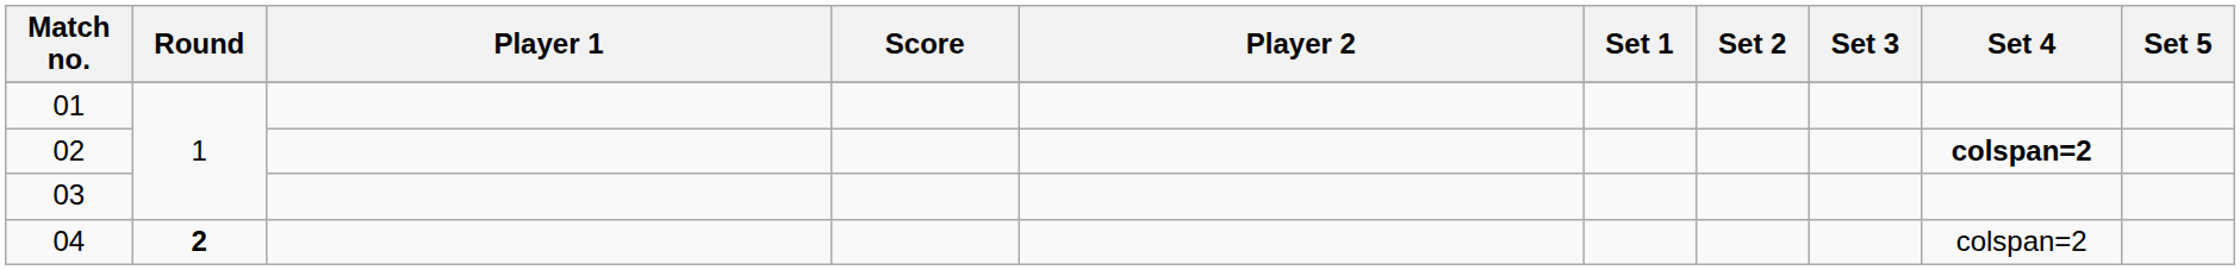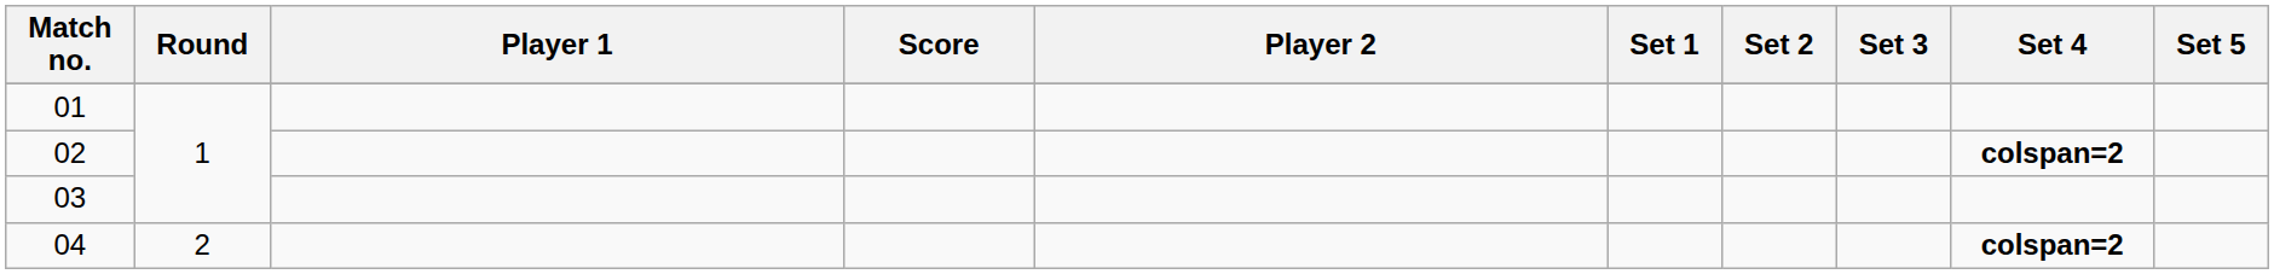04 | Round: bold -> normal
04 | Set 4: normal -> bold
